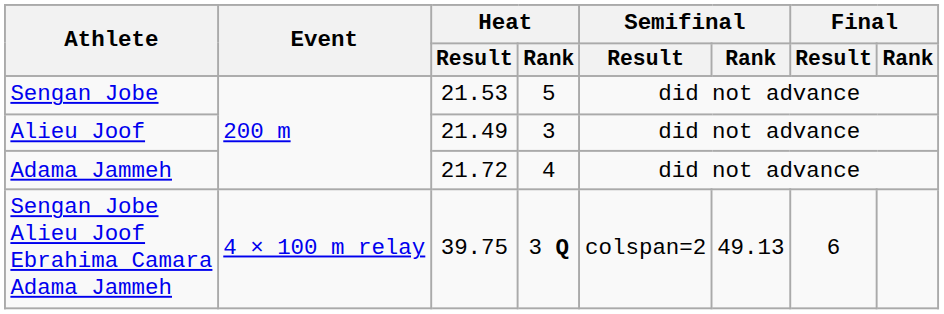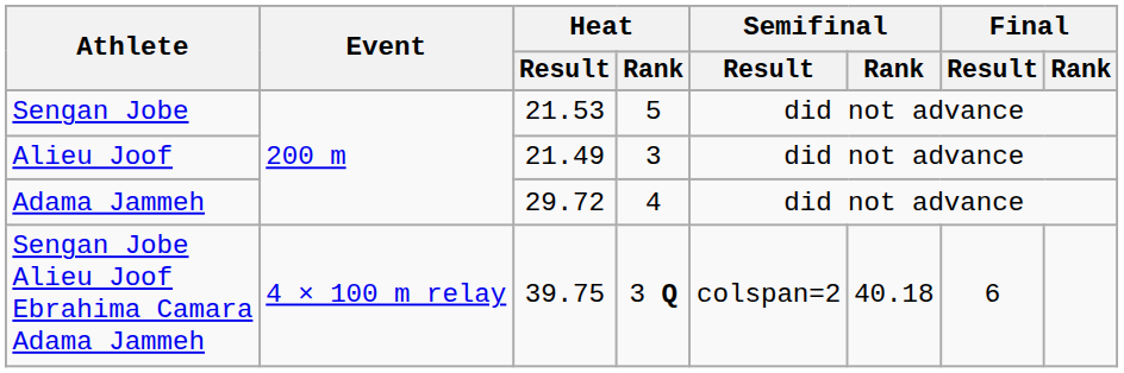Adama Jammeh | Heat / Result: 21.72 -> 29.72
Sengan Jobe Alieu Joof Ebrahima Camara Adama Jammeh | Semifinal / Rank: 49.13 -> 40.18
